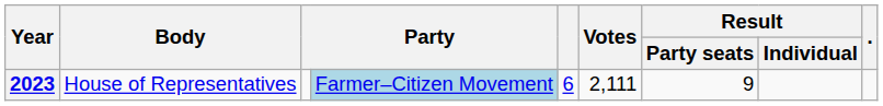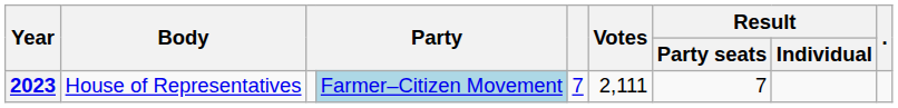2023 | column 5: 6 -> 7
2023 | Result / Party seats: 9 -> 7
